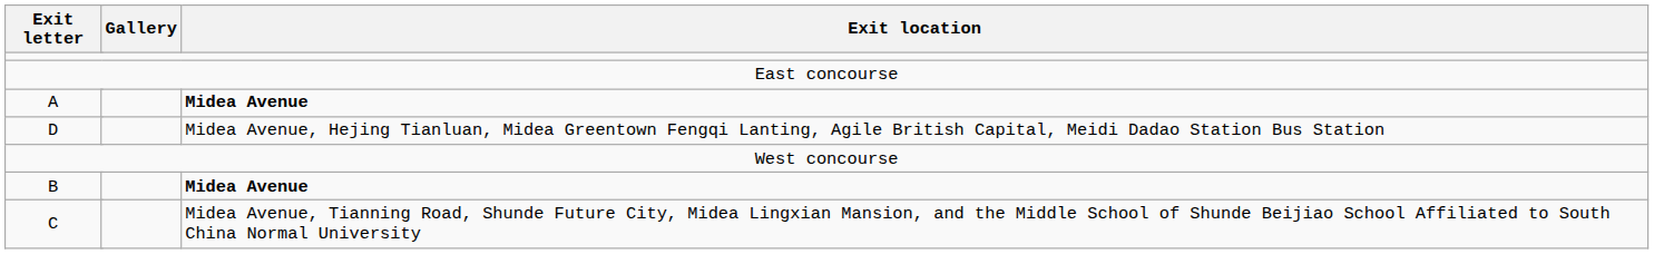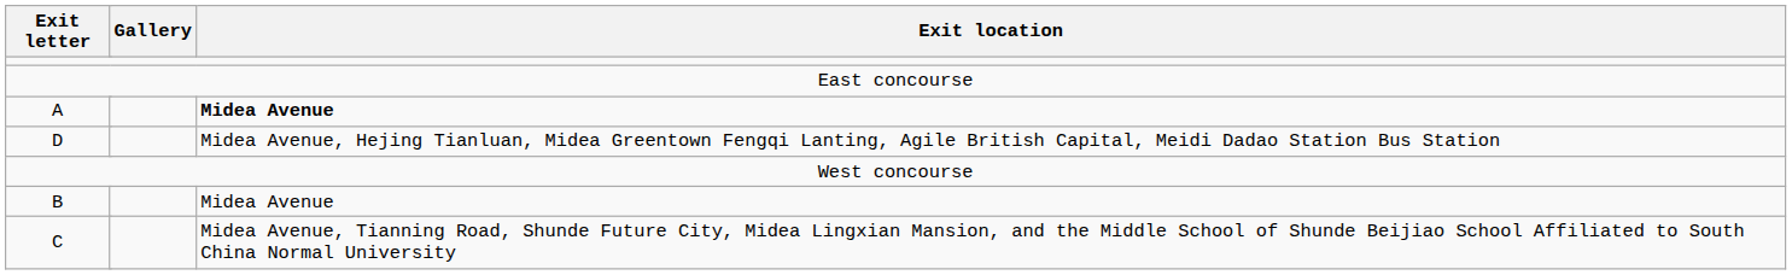B | Exit location: bold -> normal
